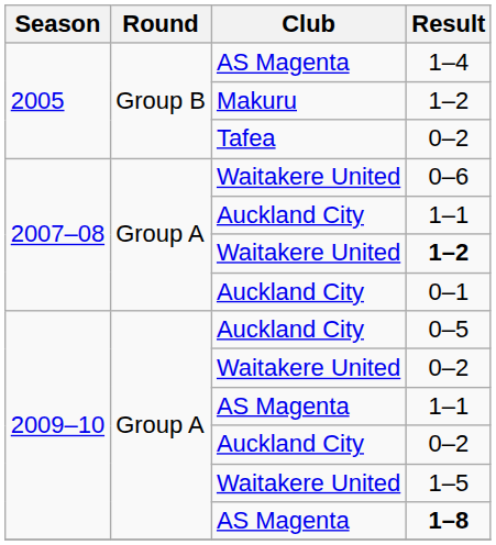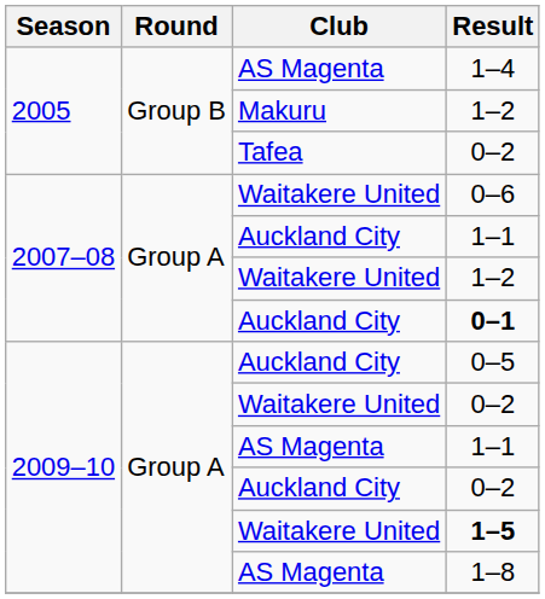Waitakere United / 1–2 | Result: bold -> normal
0–1 | Result: normal -> bold
1–5 | Result: normal -> bold
1–8 | Result: bold -> normal
